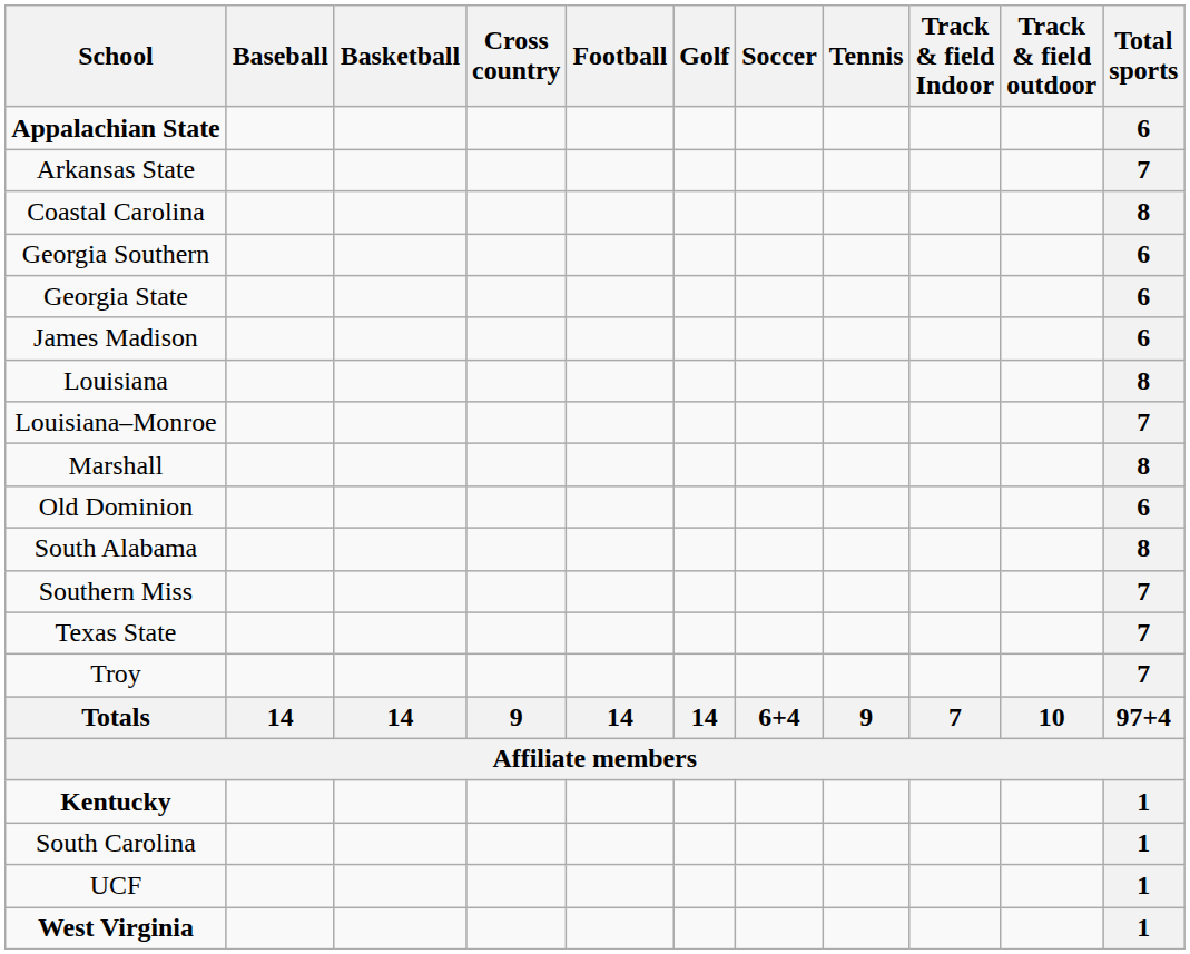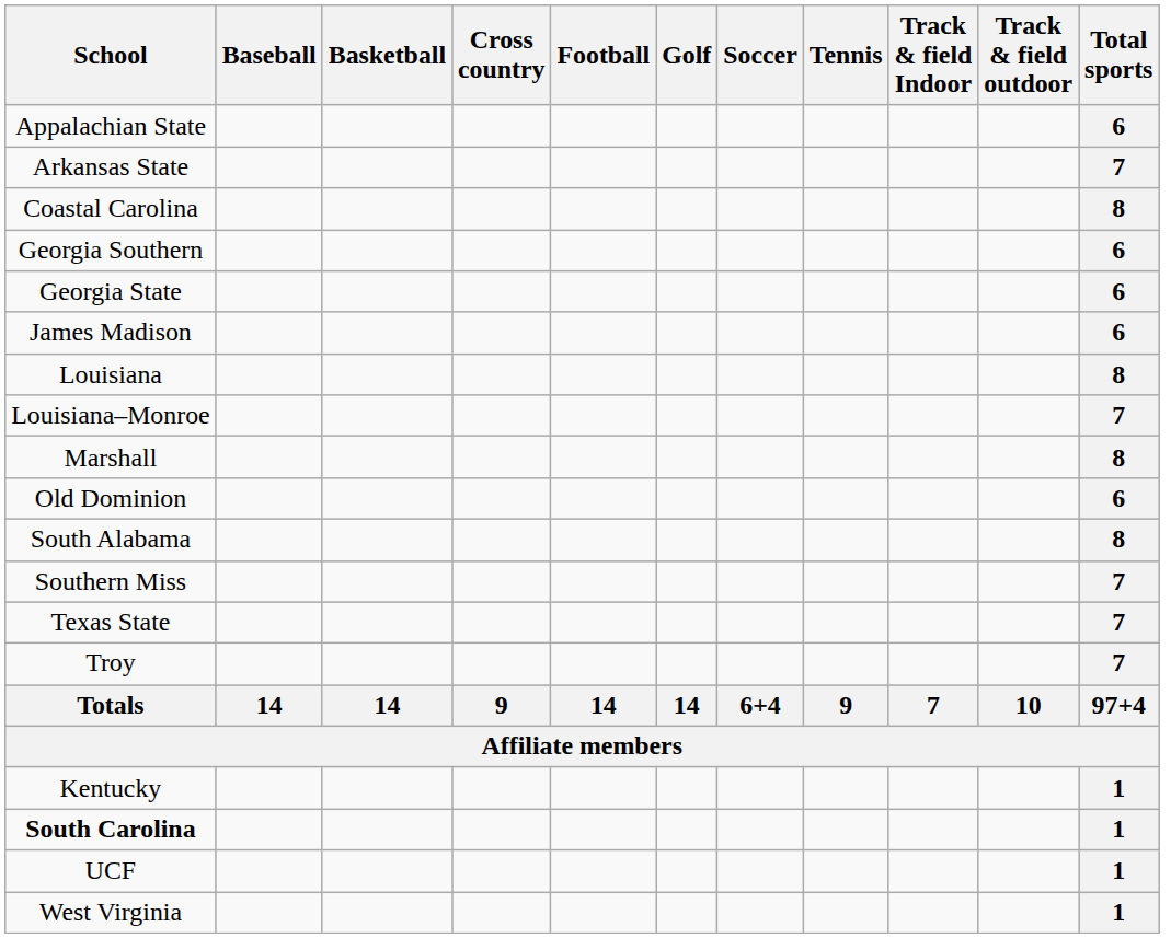Appalachian State | School: bold -> normal
Kentucky | School: bold -> normal
South Carolina | School: normal -> bold
West Virginia | School: bold -> normal
